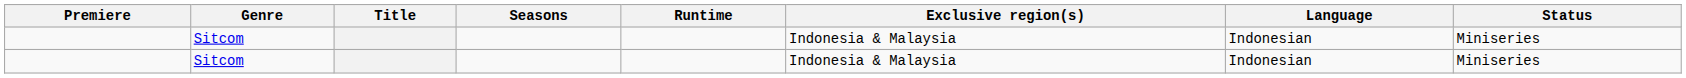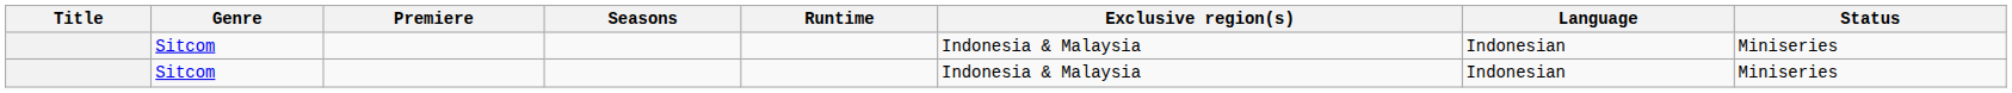columns swapped: Title <-> Premiere
